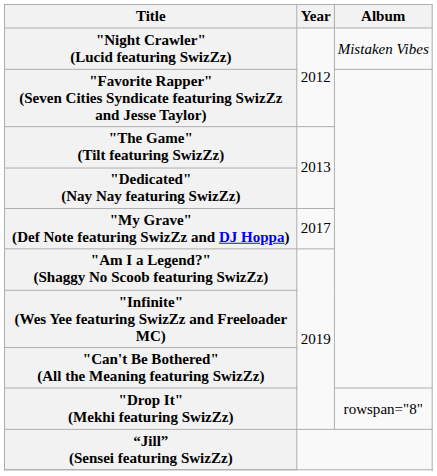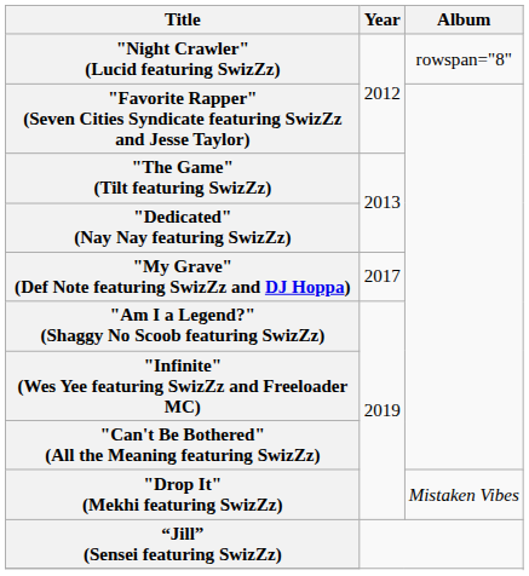"Night Crawler" (Lucid featuring SwizZz) | Album: Mistaken Vibes -> rowspan="8"
"Drop It" (Mekhi featuring SwizZz) | Album: rowspan="8" -> Mistaken Vibes
